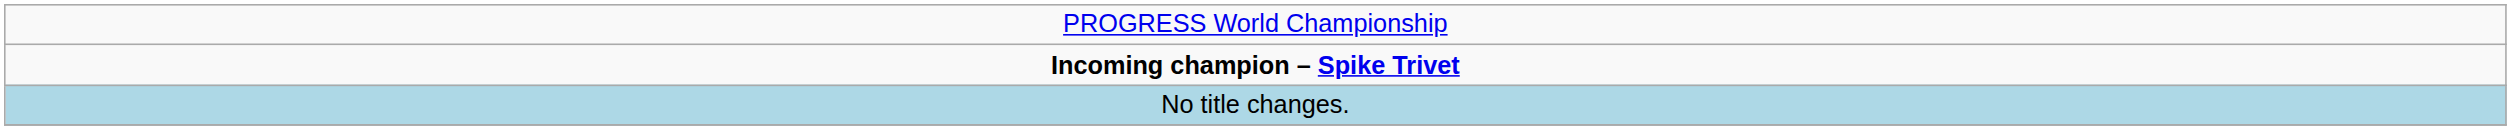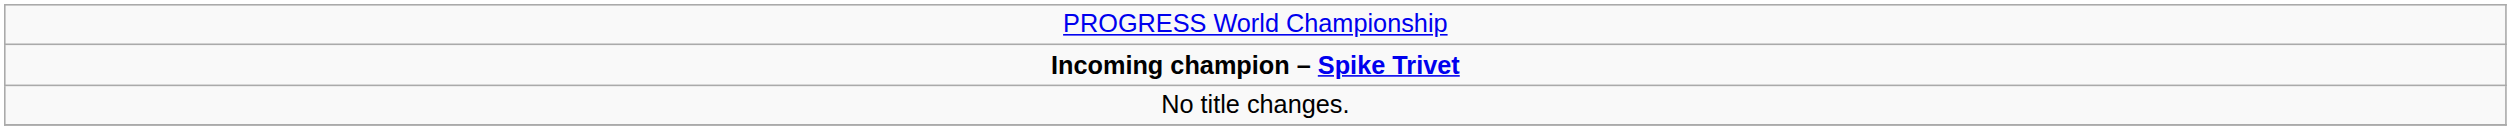No title changes. | column 1: lightblue background -> no background
